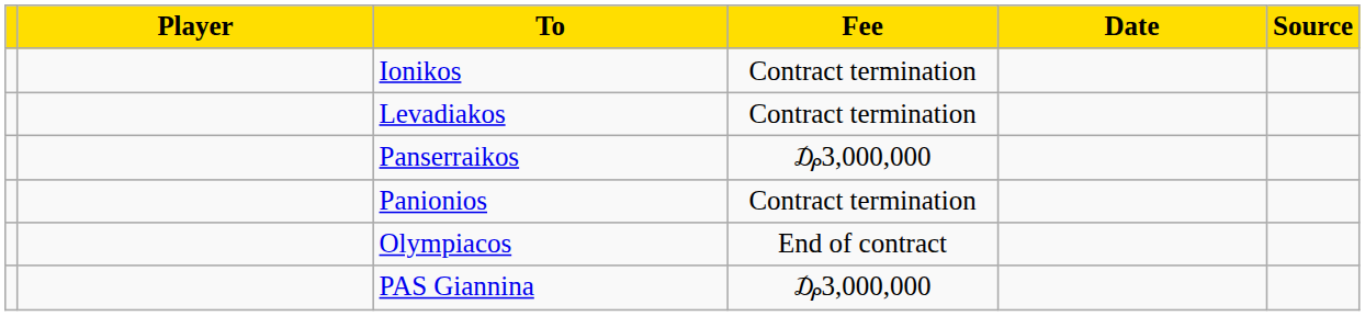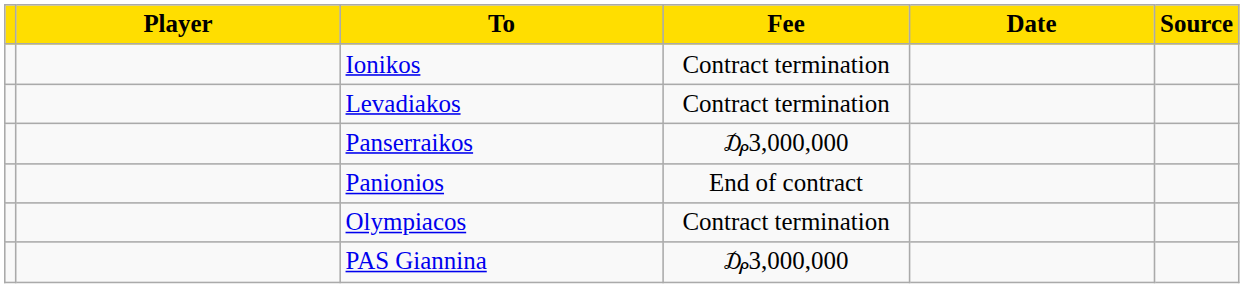Panionios | Fee: Contract termination -> End of contract
Olympiacos | Fee: End of contract -> Contract termination
